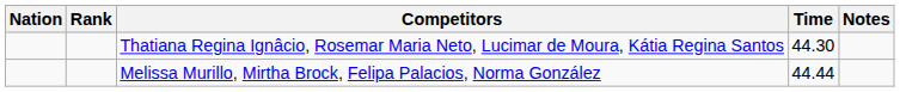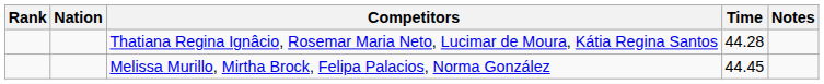columns swapped: Rank <-> Nation
row 2 | Time: 44.30 -> 44.28
row 3 | Time: 44.44 -> 44.45
